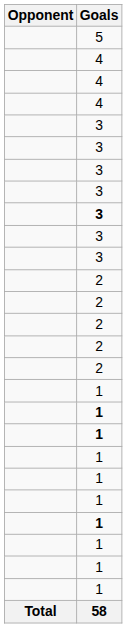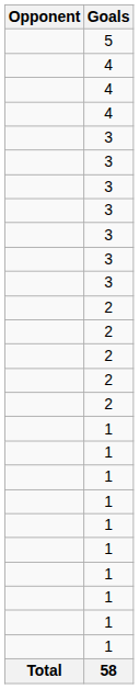row 10 | Goals: bold -> normal
row 19 | Goals: bold -> normal
row 20 | Goals: bold -> normal
row 24 | Goals: bold -> normal
